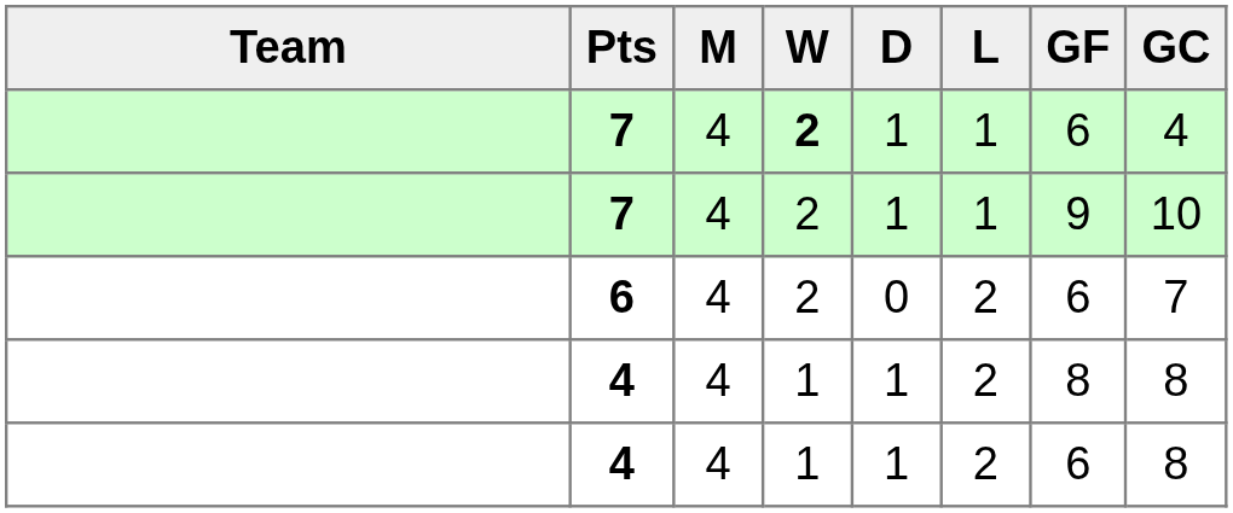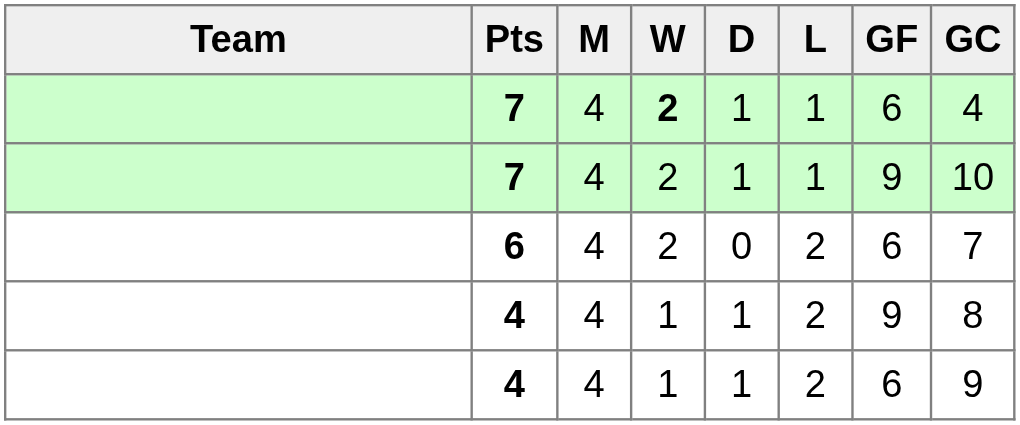row 5 | GF: 8 -> 9
row 6 | GC: 8 -> 9
